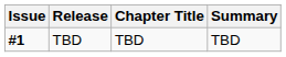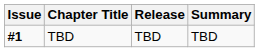columns swapped: Release <-> Chapter Title
